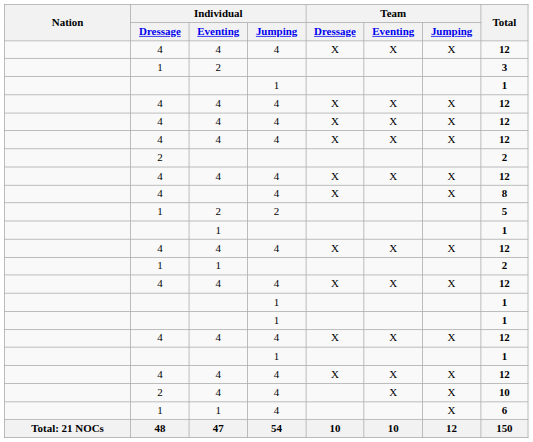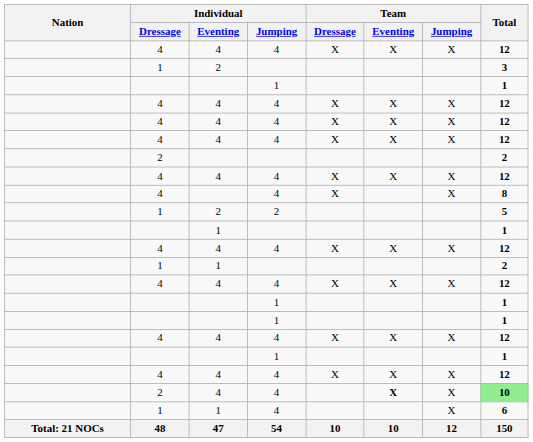2 / 4 | Team / Eventing: normal -> bold
2 / 4 | Total: no background -> lightgreen background
